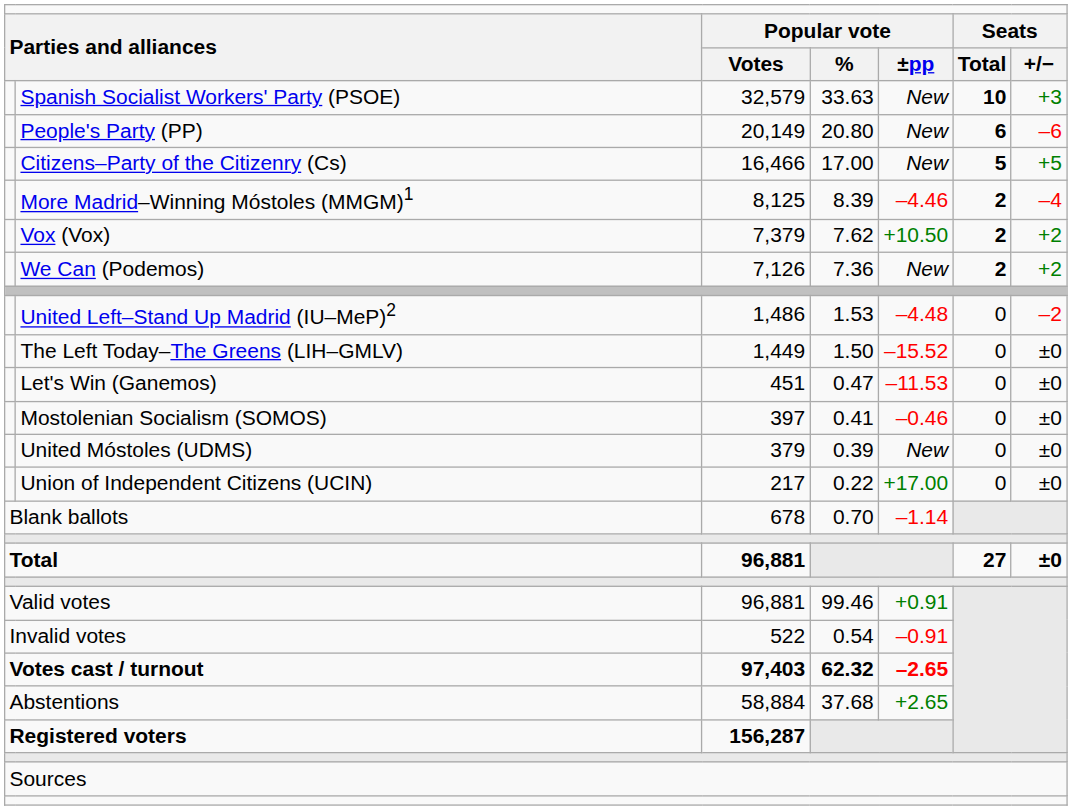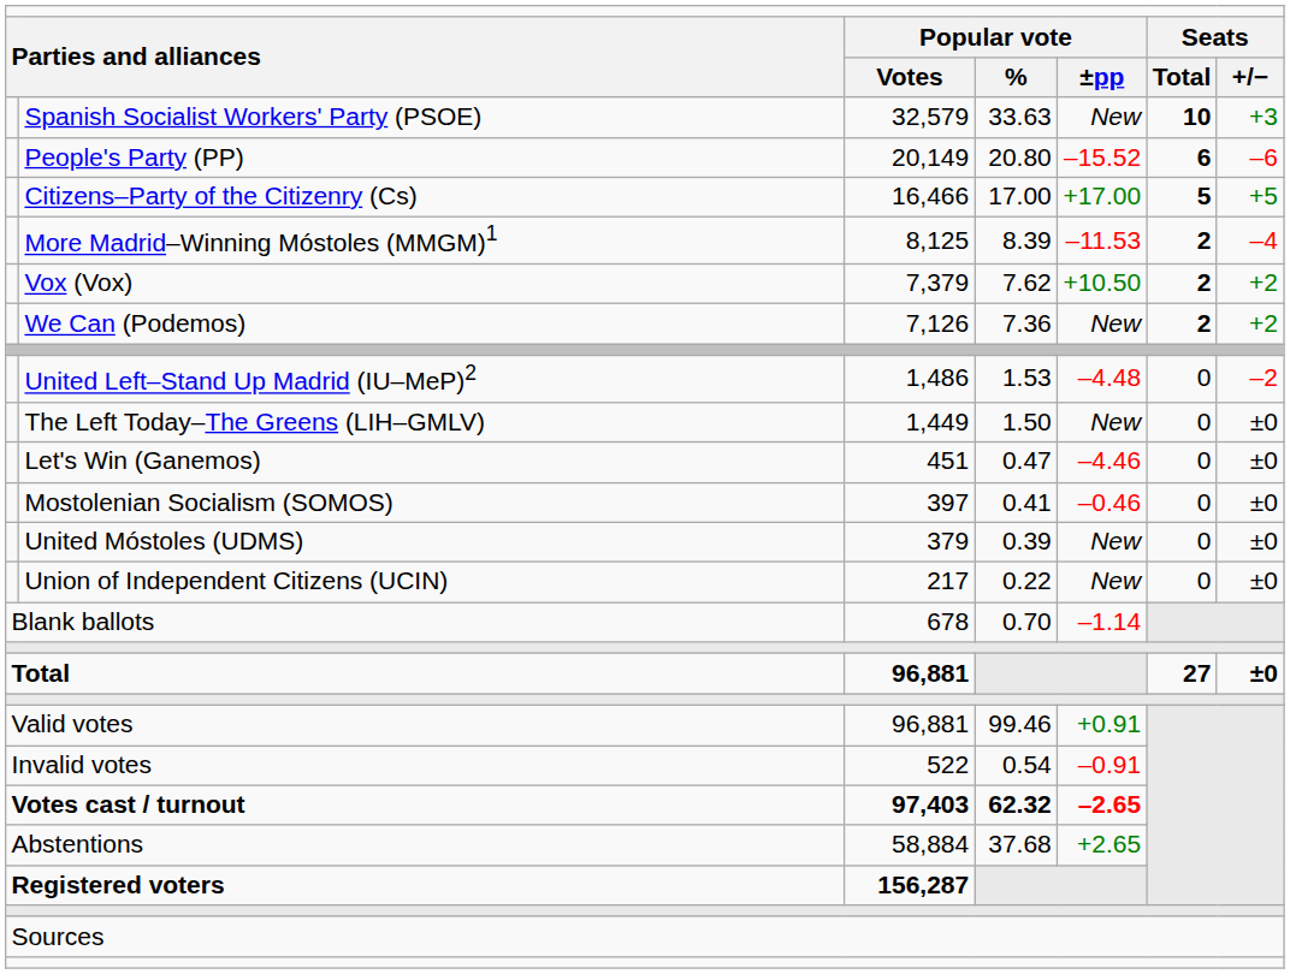People's Party (PP) | column 5: New -> –15.52
Citizens–Party of the Citizenry (Cs) | column 5: New -> +17.00
More Madrid–Winning Móstoles (MMGM)1 | column 5: –4.46 -> –11.53
The Left Today–The Greens (LIH–GMLV) | column 5: –15.52 -> New
Let's Win (Ganemos) | column 5: –11.53 -> –4.46
Union of Independent Citizens (UCIN) | column 5: +17.00 -> New
